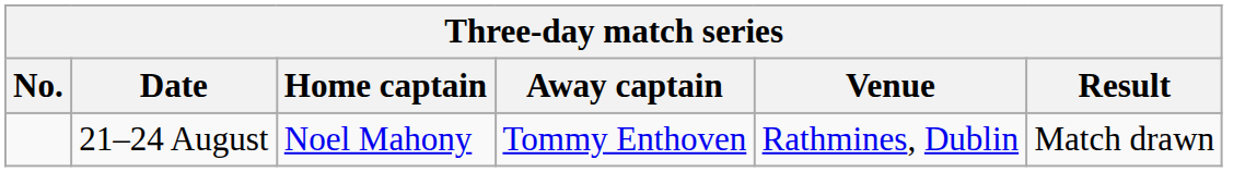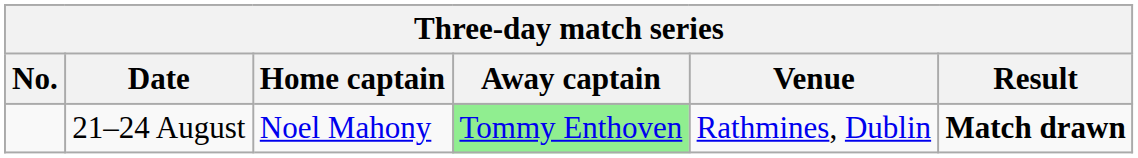21–24 August | Away captain: no background -> lightgreen background
21–24 August | Result: normal -> bold
